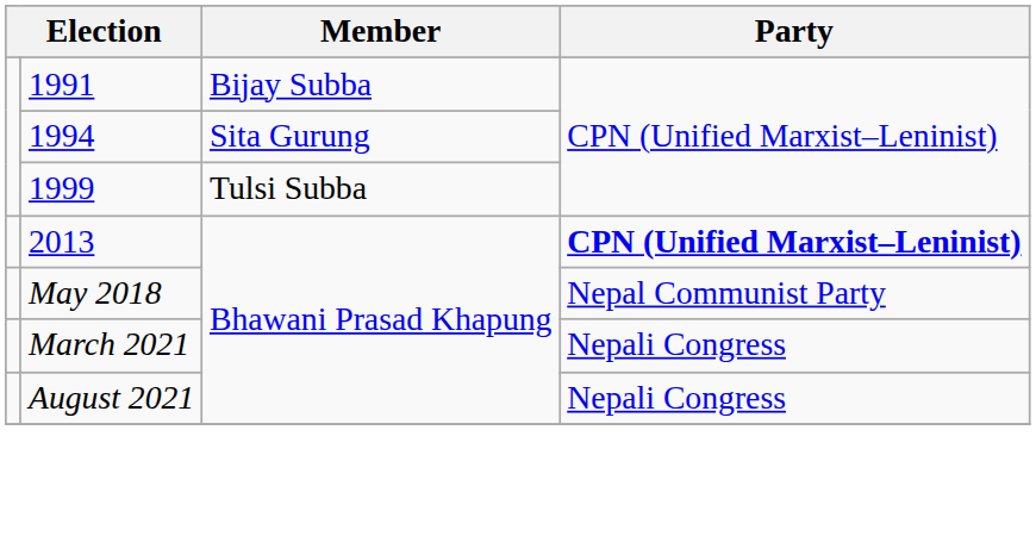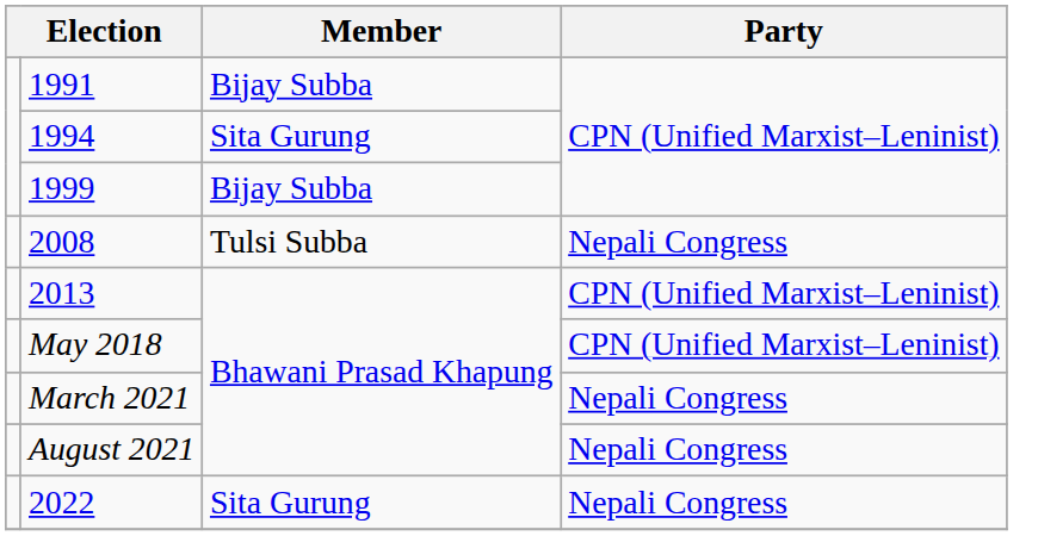1999 | Member: Tulsi Subba -> Bijay Subba
+ row: 2008 | Tulsi Subba | Nepali Congress
2013 | Party: bold -> normal
May 2018 | Party: Nepal Communist Party -> CPN (Unified Marxist–Leninist)
+ row: 2022 | Sita Gurung | Nepali Congress
